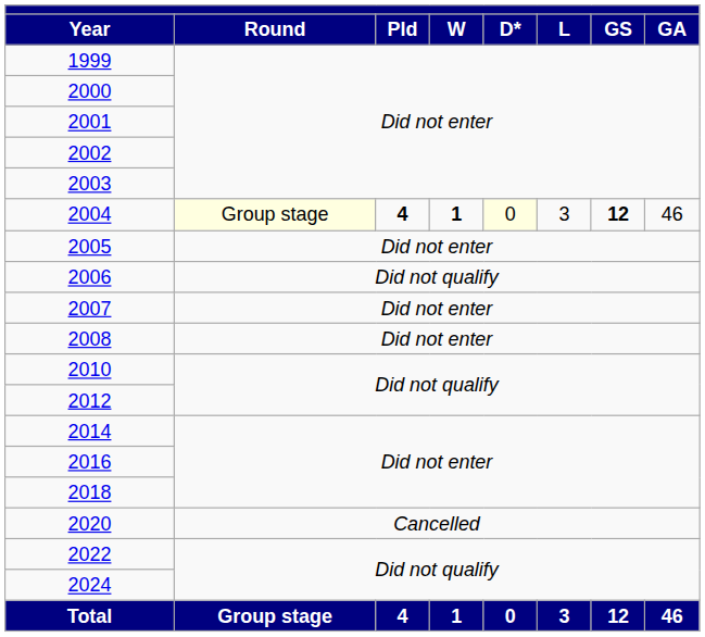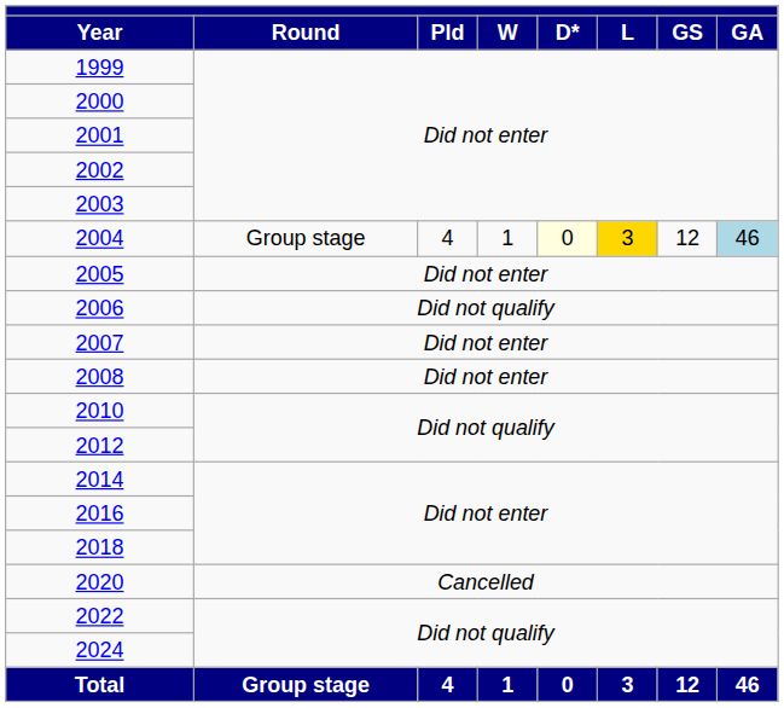2004 | Round: lightyellow background -> no background
2004 | Pld: bold -> normal
2004 | W: bold -> normal
2004 | L: no background -> gold background
2004 | GS: bold -> normal
2004 | GA: no background -> lightblue background
